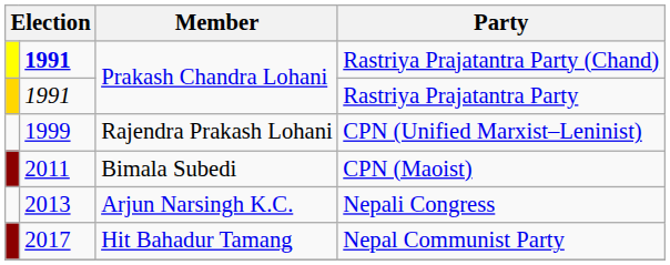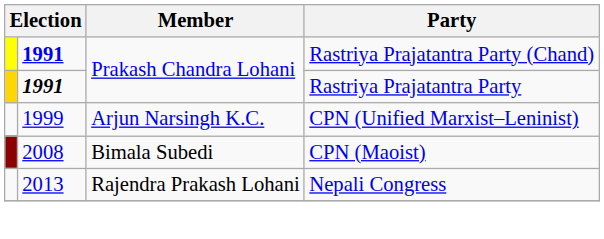Rastriya Prajatantra Party | column 2: normal -> bold
CPN (Unified Marxist–Leninist) | Member: Rajendra Prakash Lohani -> Arjun Narsingh K.C.
CPN (Maoist) | column 2: 2011 -> 2008
Nepali Congress | Member: Arjun Narsingh K.C. -> Rajendra Prakash Lohani
- row: 2017 | Hit Bahadur Tamang | Nepal Communist Party
